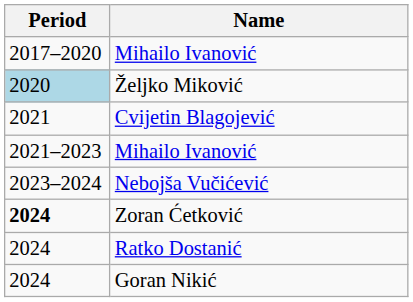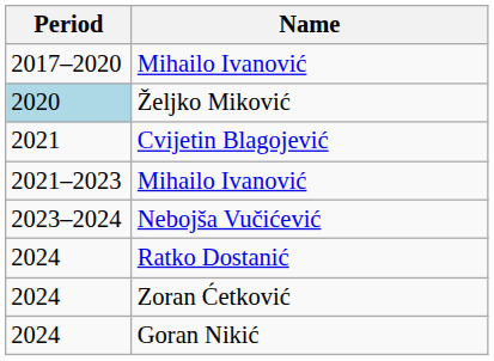row 7 | Period: bold -> normal
row 7 | Name: Zoran Ćetković -> Ratko Dostanić
row 8 | Name: Ratko Dostanić -> Zoran Ćetković
